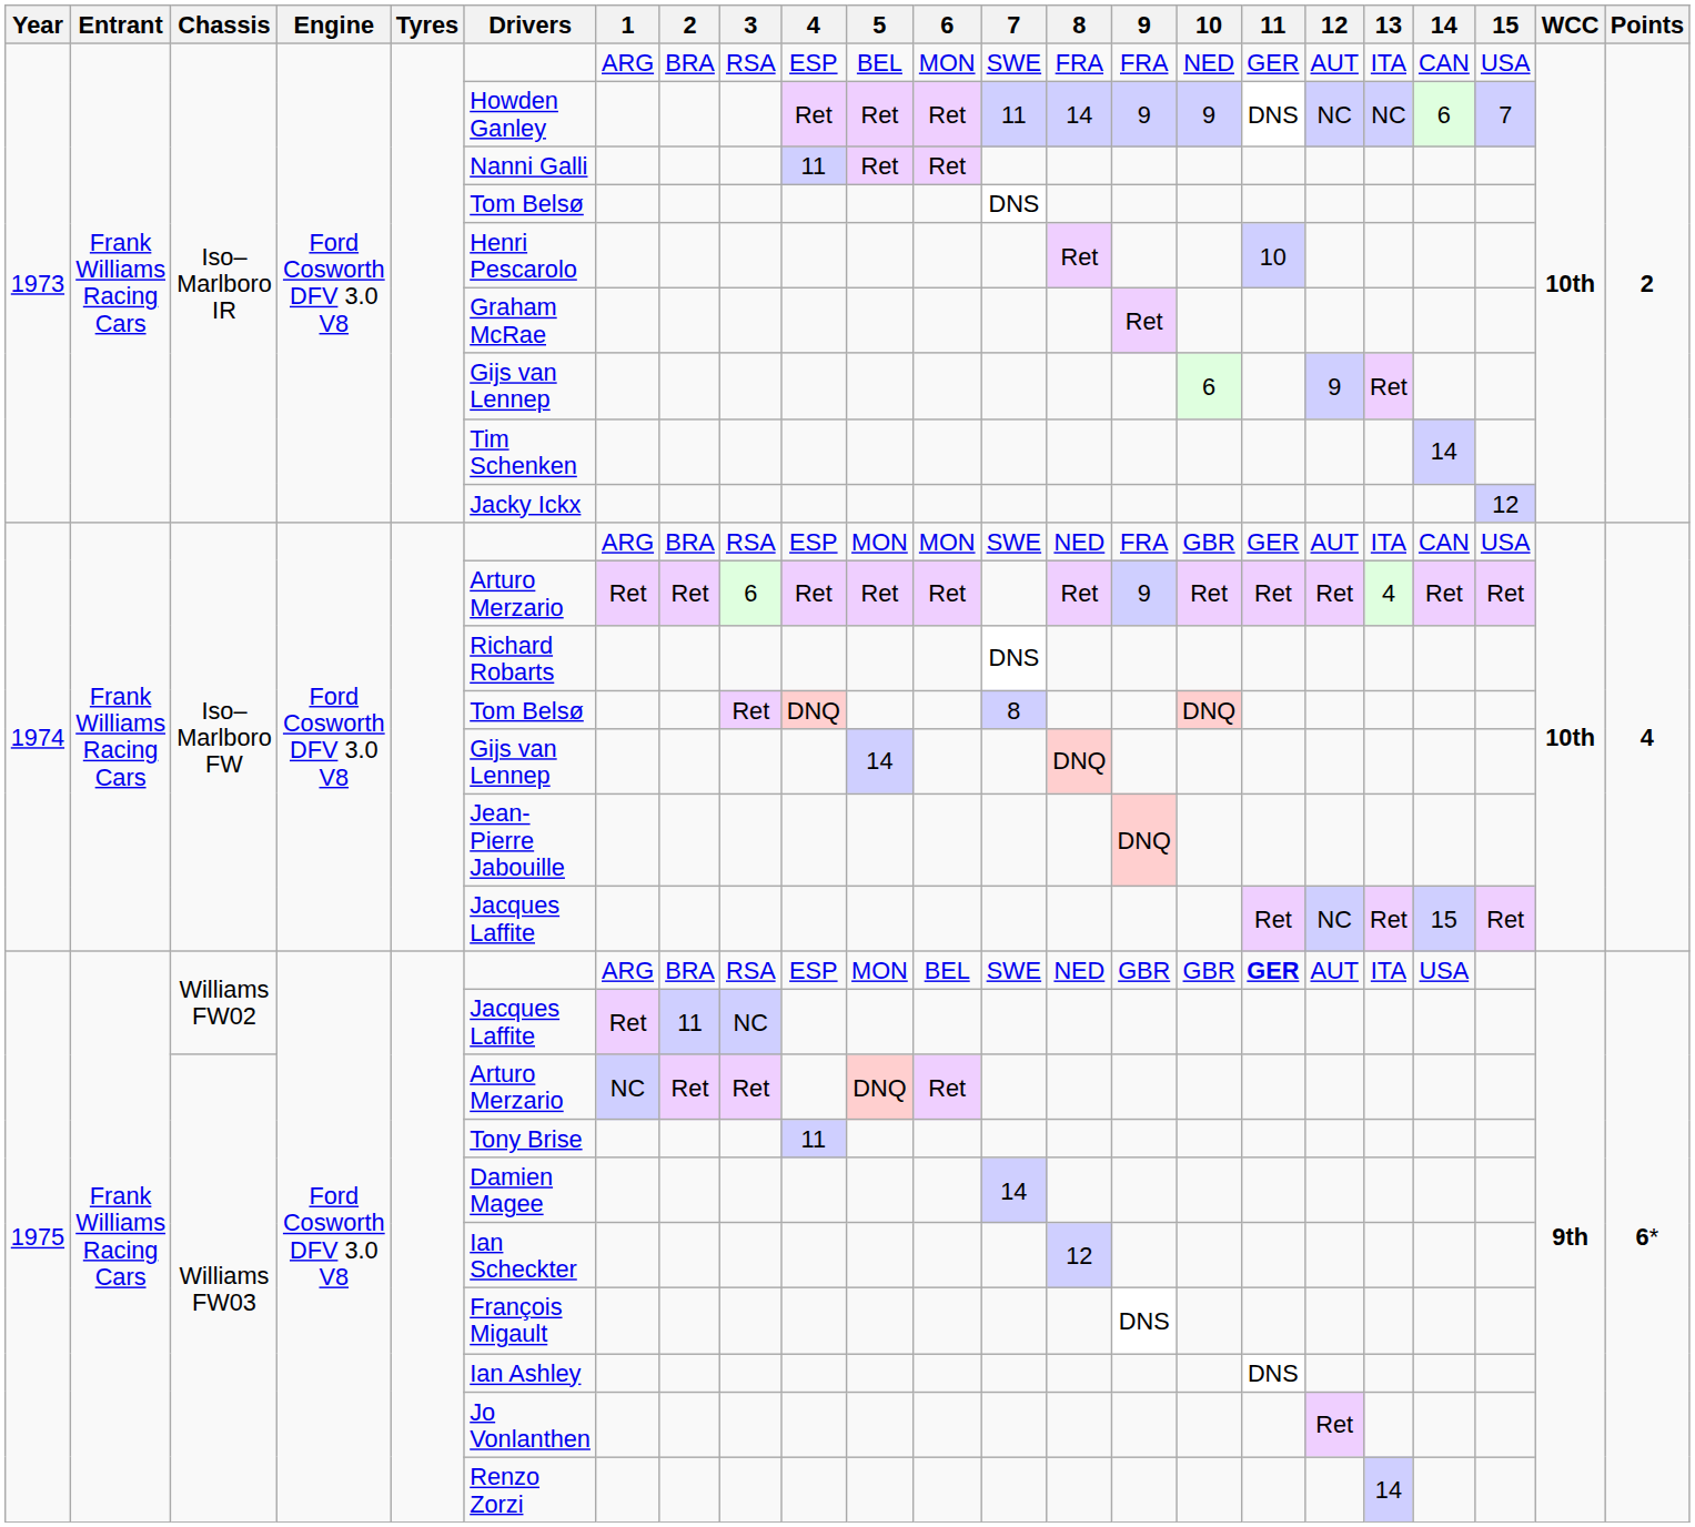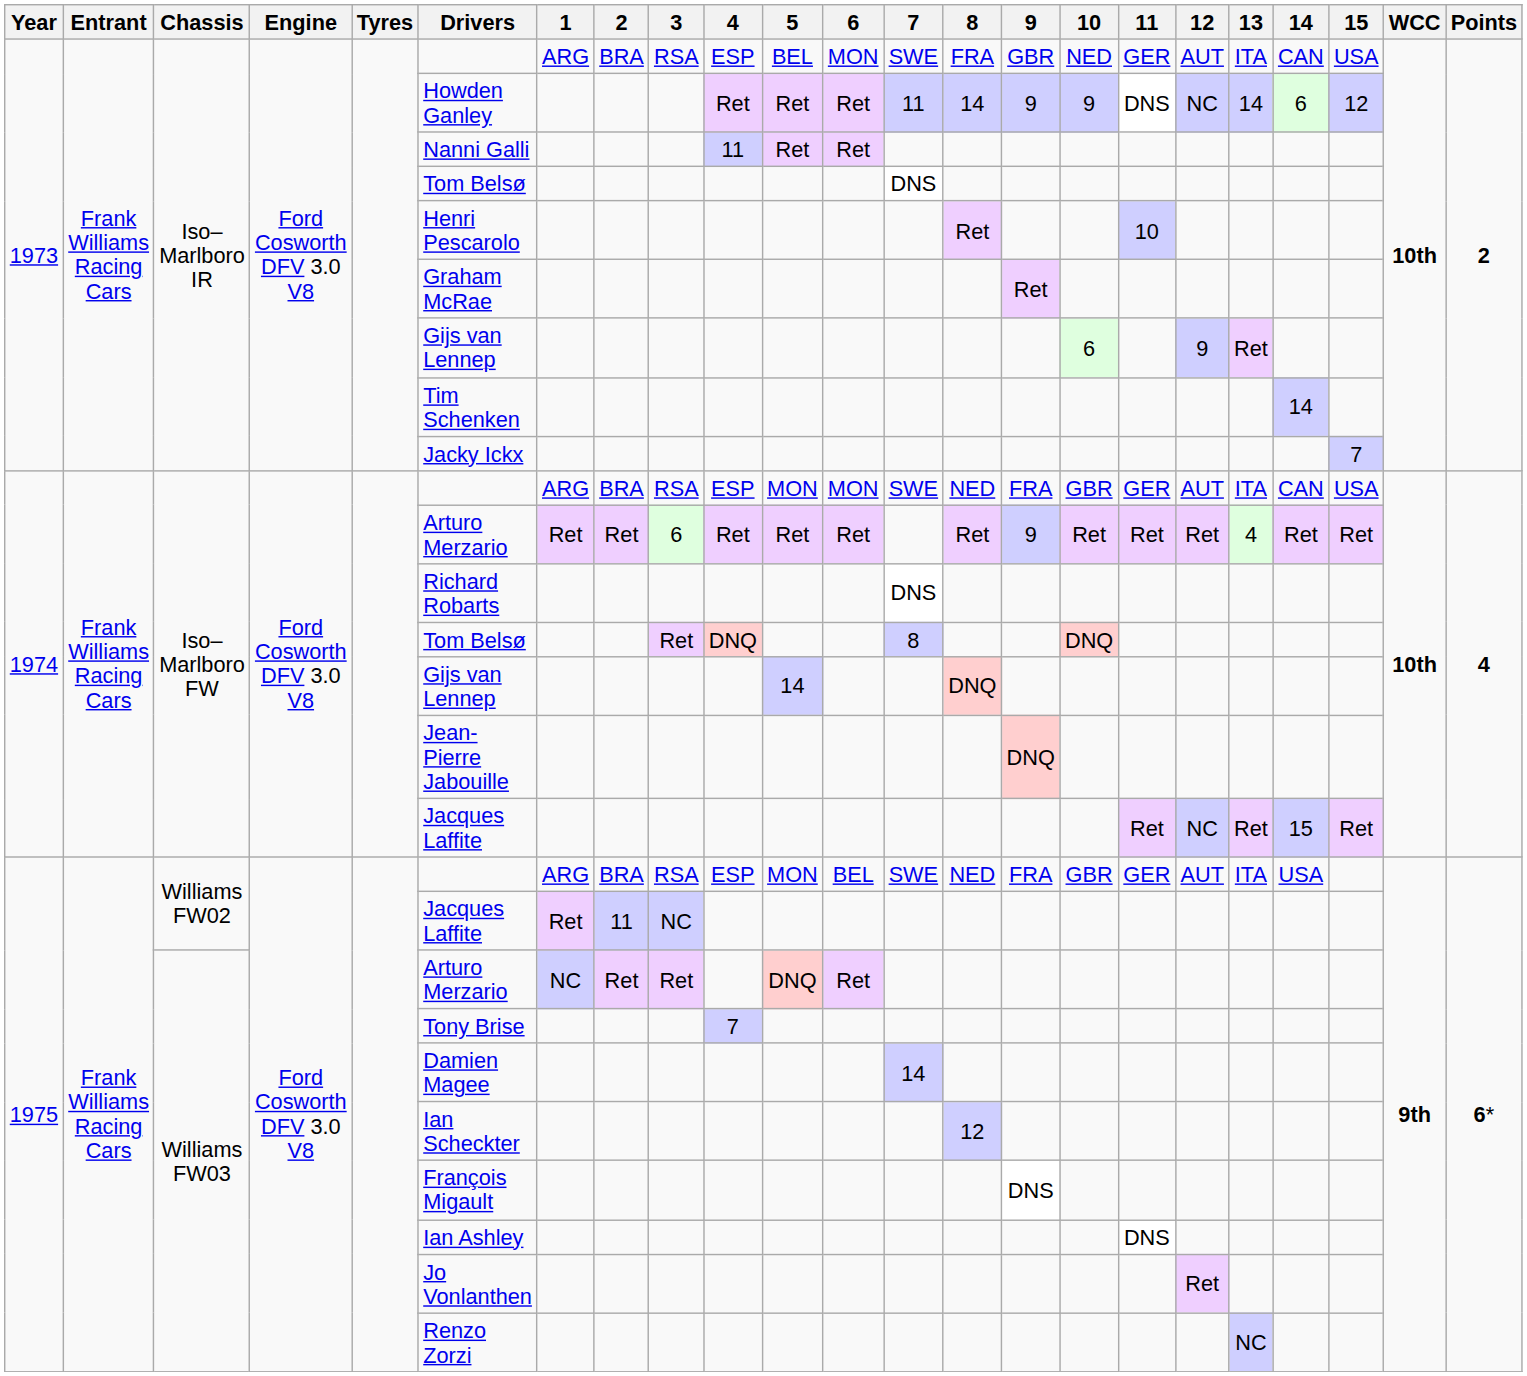row 2 | 9: FRA -> GBR
row 3 | 13: NC -> 14
row 3 | 15: 7 -> 12
row 10 | 15: 12 -> 7
row 18 | 9: GBR -> FRA
row 18 | 11: bold -> normal
row 21 | 4: 11 -> 7
row 27 | 13: 14 -> NC
